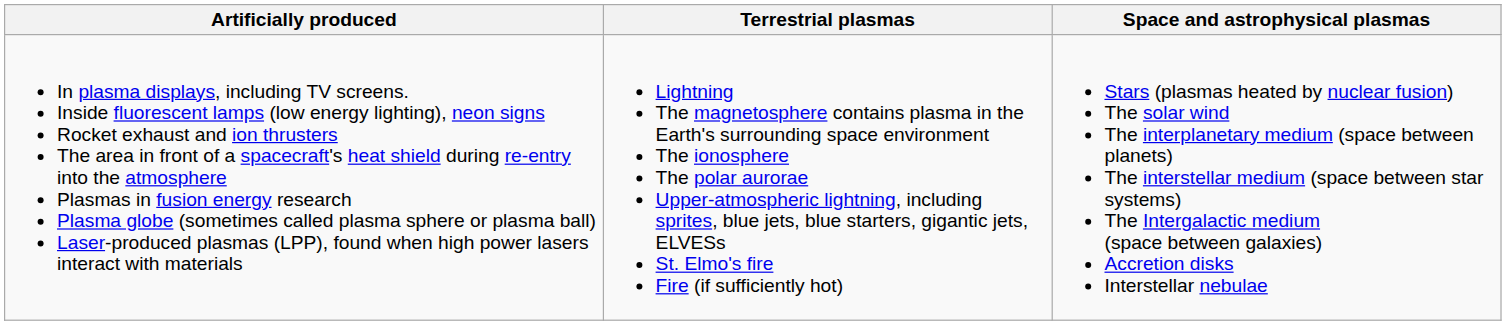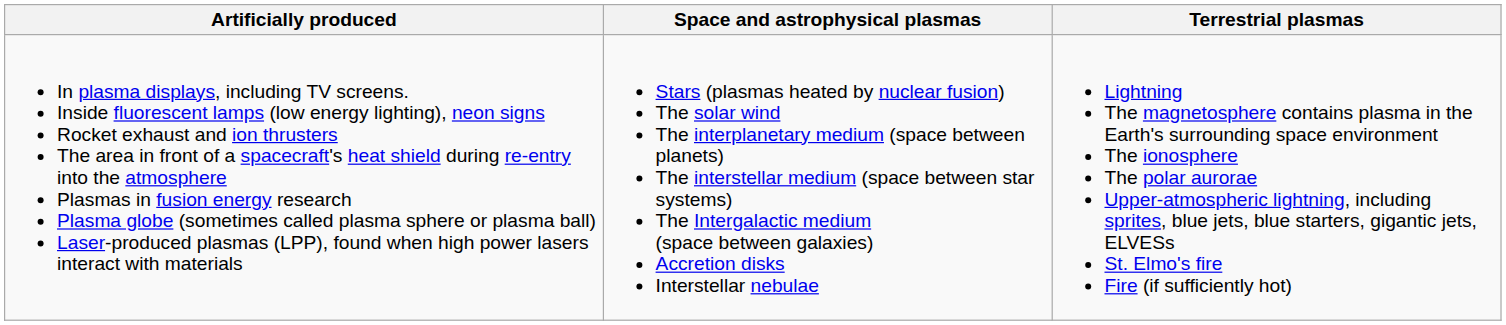columns swapped: Terrestrial plasmas <-> Space and astrophysical plasmas
